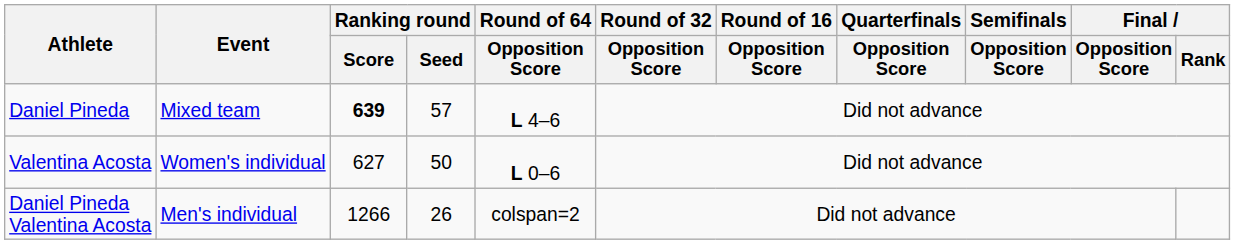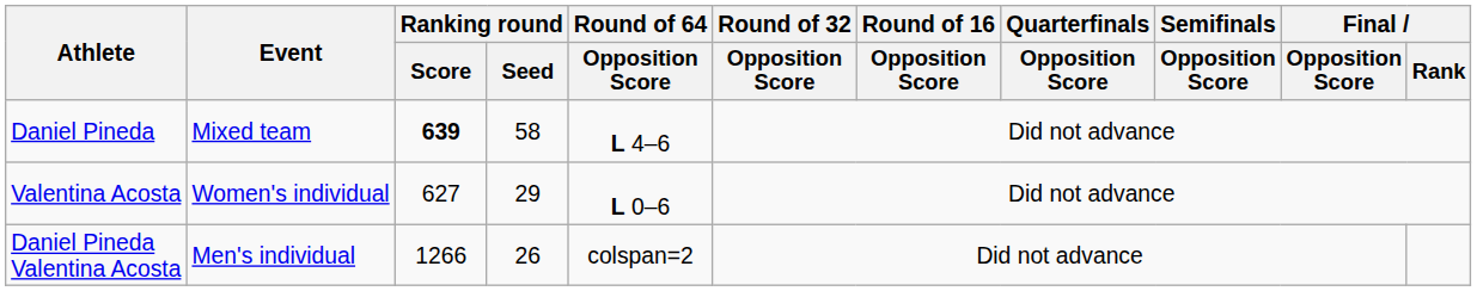Daniel Pineda | Ranking round / Seed: 57 -> 58
Valentina Acosta | Ranking round / Seed: 50 -> 29
